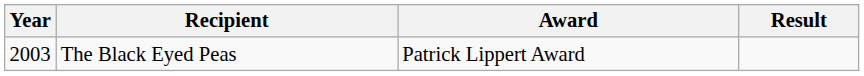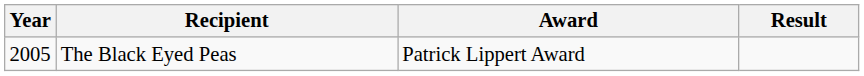The Black Eyed Peas | Year: 2003 -> 2005
